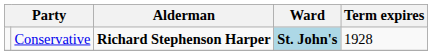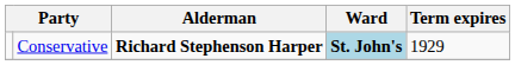Conservative | Term expires: 1928 -> 1929
